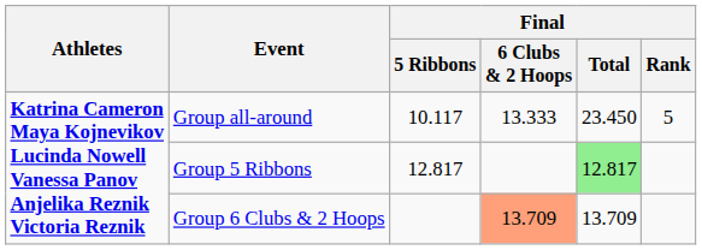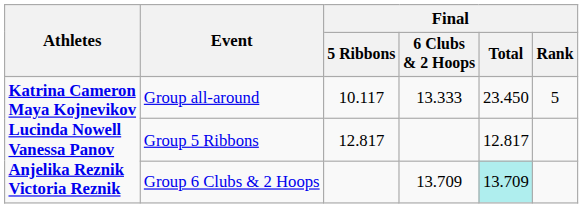Group 5 Ribbons | Final / Total: lightgreen background -> no background
Group 6 Clubs & 2 Hoops | Final / 6 Clubs & 2 Hoops: lightsalmon background -> no background
Group 6 Clubs & 2 Hoops | Final / Total: no background -> paleturquoise background
